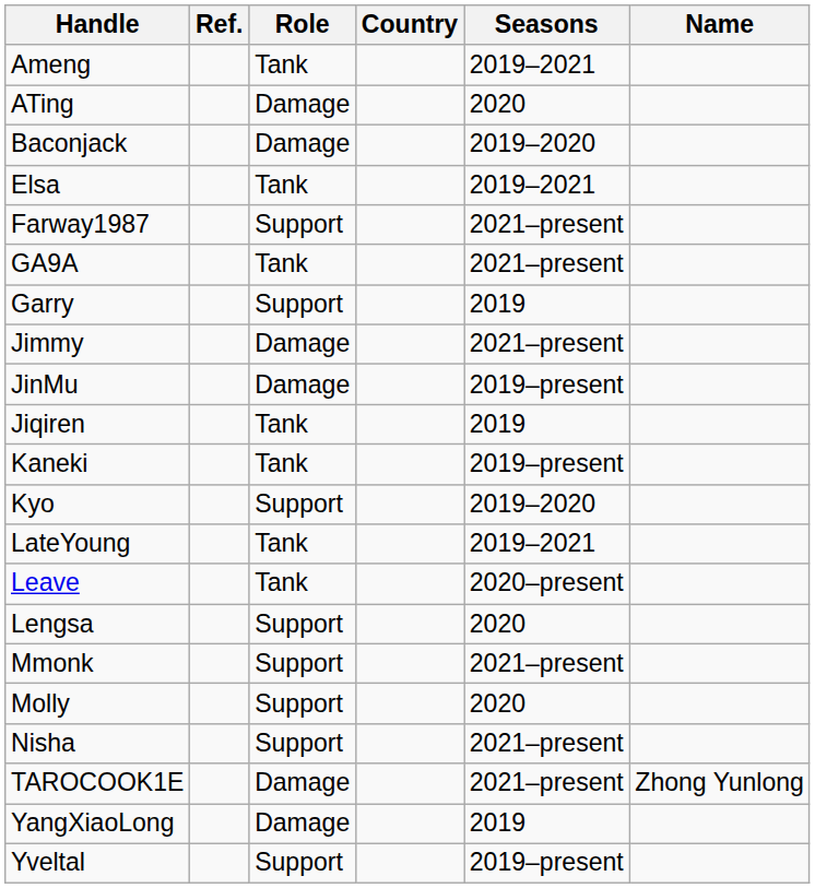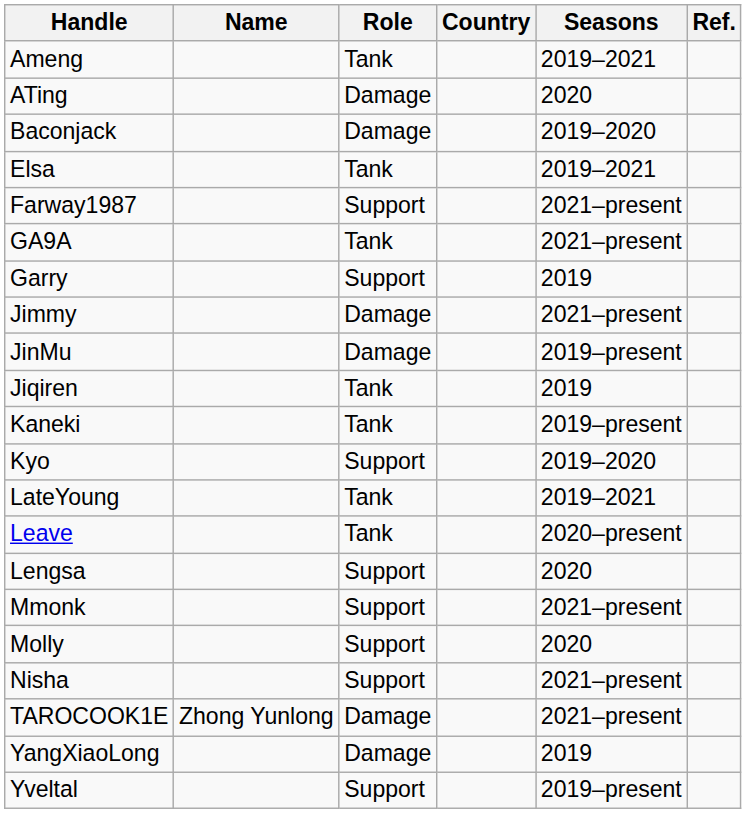columns swapped: Name <-> Ref.
